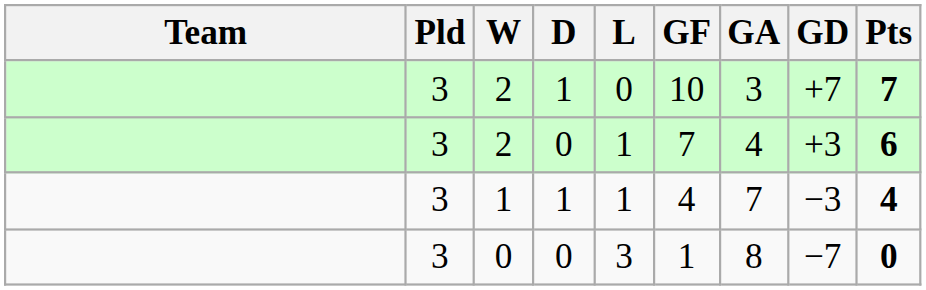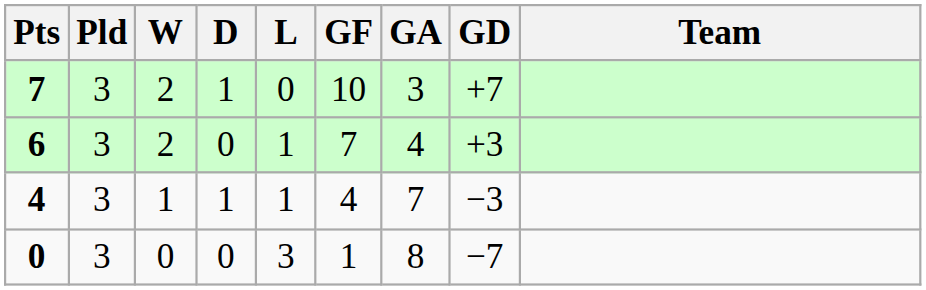columns swapped: Team <-> Pts
